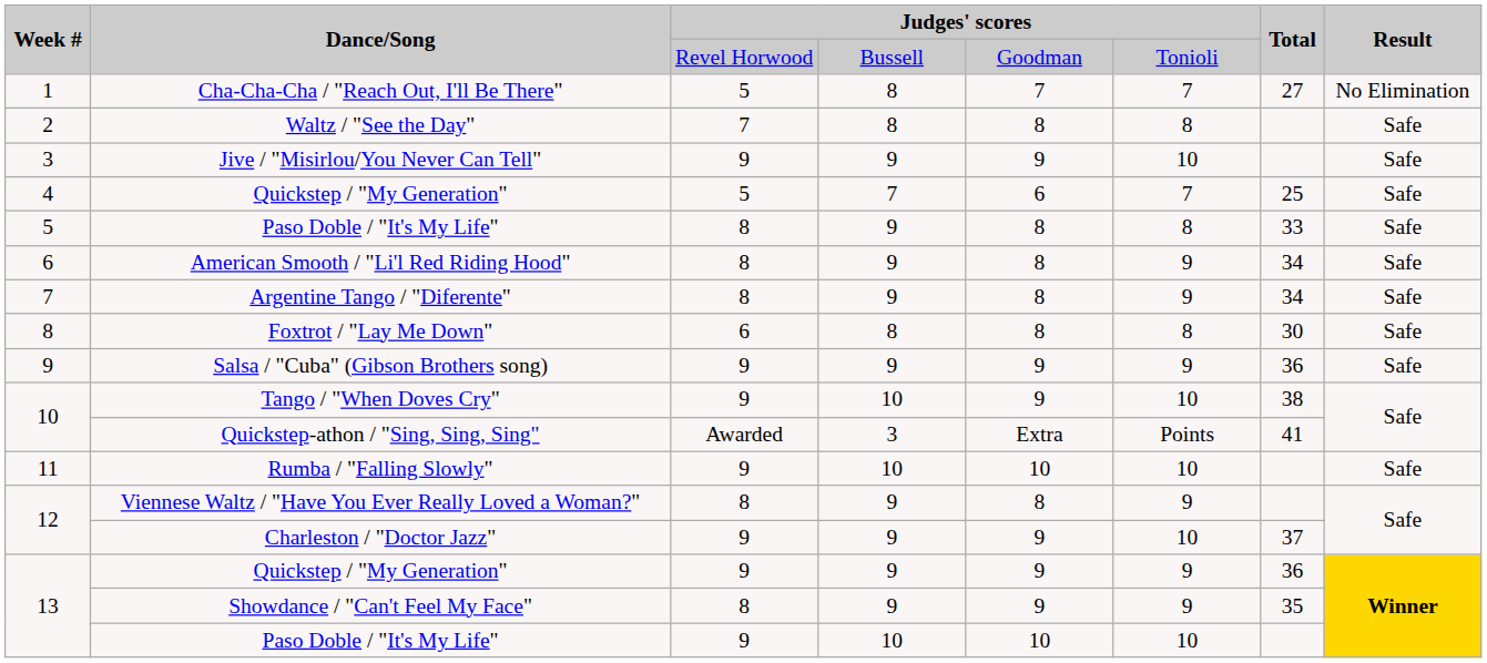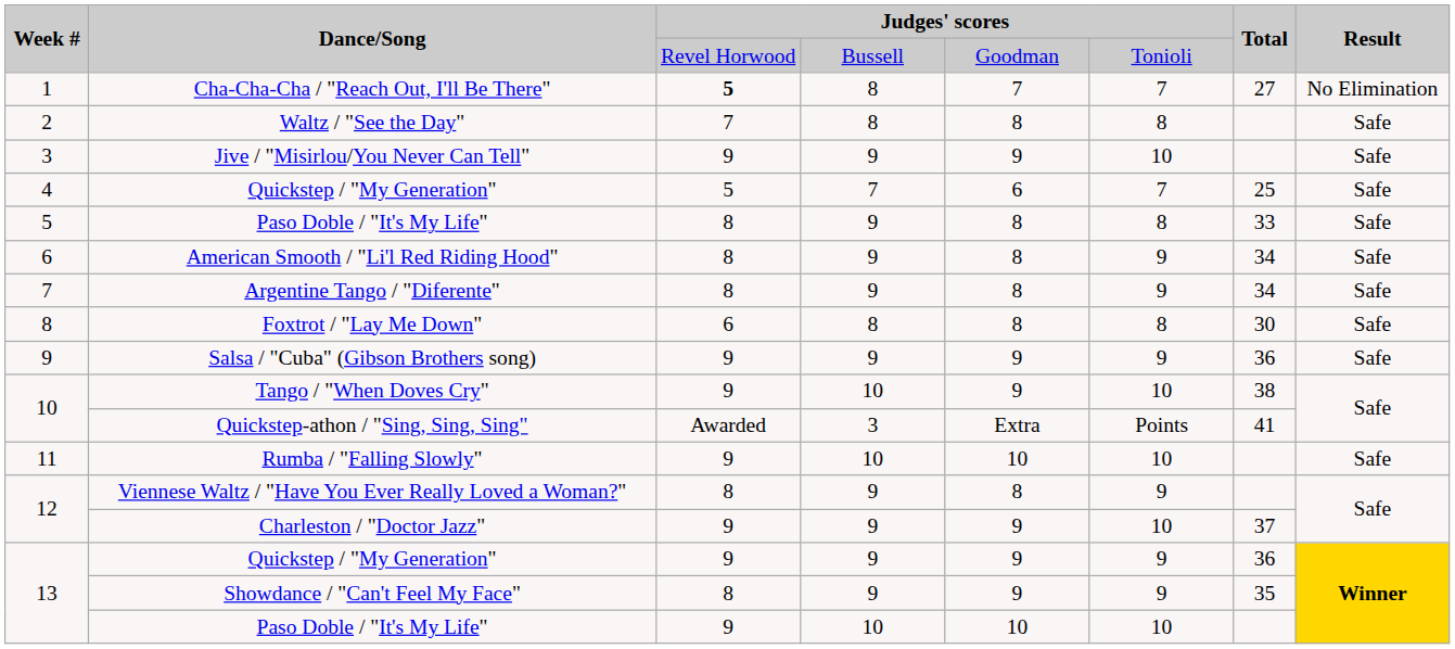Cha-Cha-Cha / "Reach Out, I'll Be There" | column 3: normal -> bold
